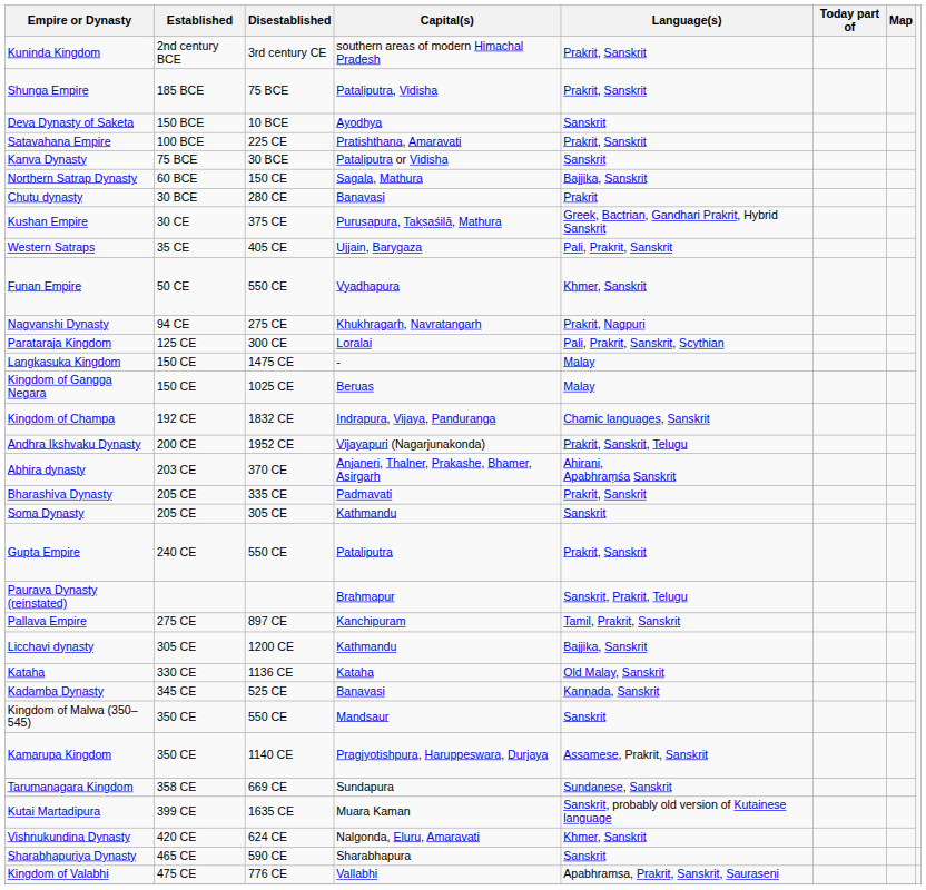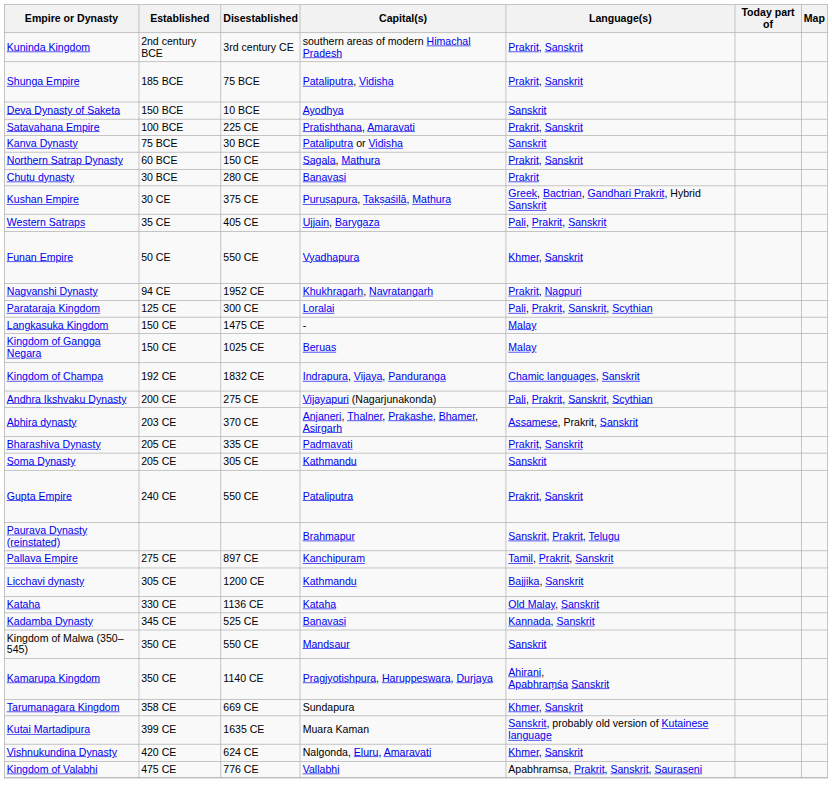Northern Satrap Dynasty | Language(s): Bajjika, Sanskrit -> Prakrit, Sanskrit
Nagvanshi Dynasty | Disestablished: 275 CE -> 1952 CE
Andhra Ikshvaku Dynasty | Disestablished: 1952 CE -> 275 CE
Andhra Ikshvaku Dynasty | Language(s): Prakrit, Sanskrit, Telugu -> Pali, Prakrit, Sanskrit, Scythian
Abhira dynasty | Language(s): Ahirani, Apabhraṃśa Sanskrit -> Assamese, Prakrit, Sanskrit
Kamarupa Kingdom | Language(s): Assamese, Prakrit, Sanskrit -> Ahirani, Apabhraṃśa Sanskrit
Tarumanagara Kingdom | Language(s): Sundanese, Sanskrit -> Khmer, Sanskrit
- row: Sharabhapuriya Dynasty | 465 CE | 590 CE | Sharabhapura | Sanskrit
